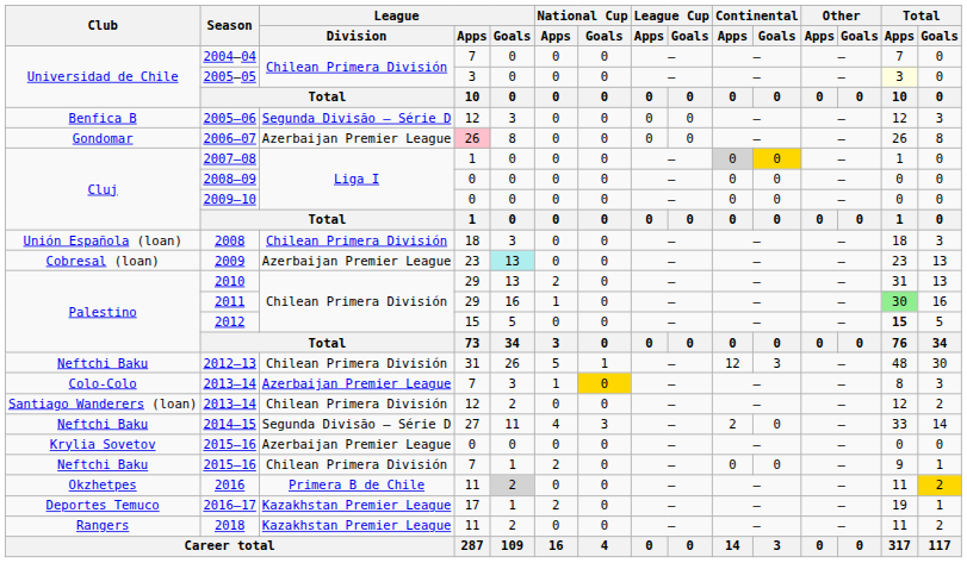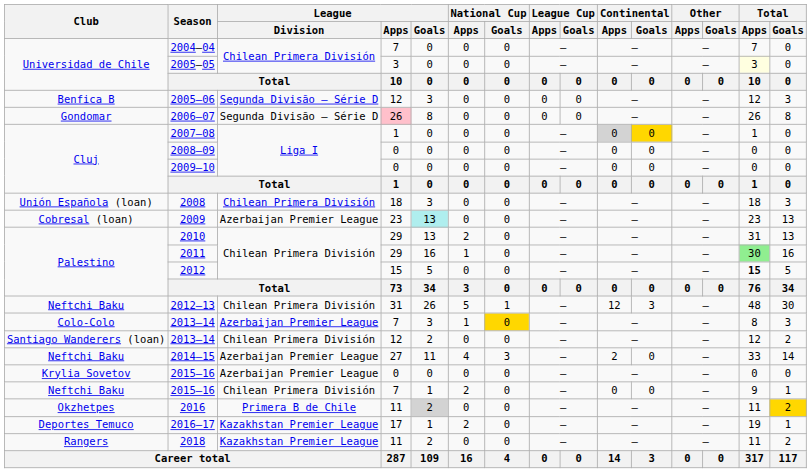2006–07 | League / Division: Azerbaijan Premier League -> Segunda Divisão – Série D
2014–15 | League / Division: Segunda Divisão – Série D -> Azerbaijan Premier League
